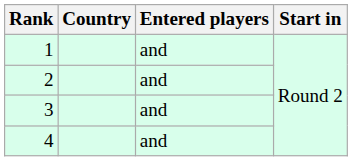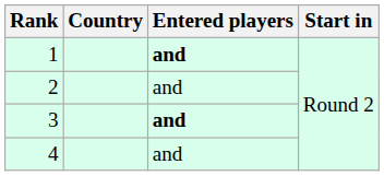1 | Entered players: normal -> bold
3 | Entered players: normal -> bold
